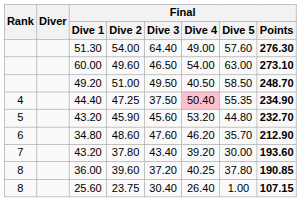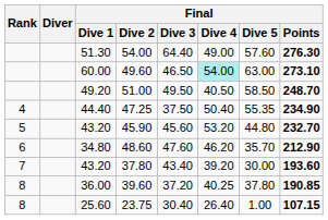49.60 | Final / Dive 4: no background -> paleturquoise background
47.25 | Final / Dive 4: pink background -> no background
